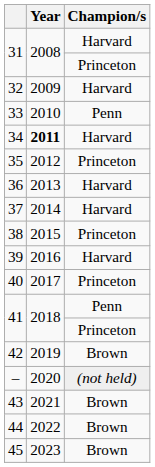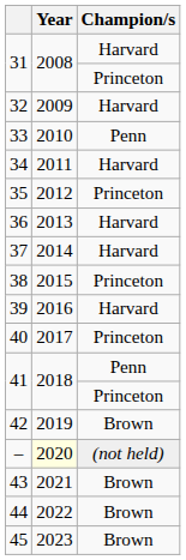34 | Year: bold -> normal
– | Year: no background -> lightyellow background
